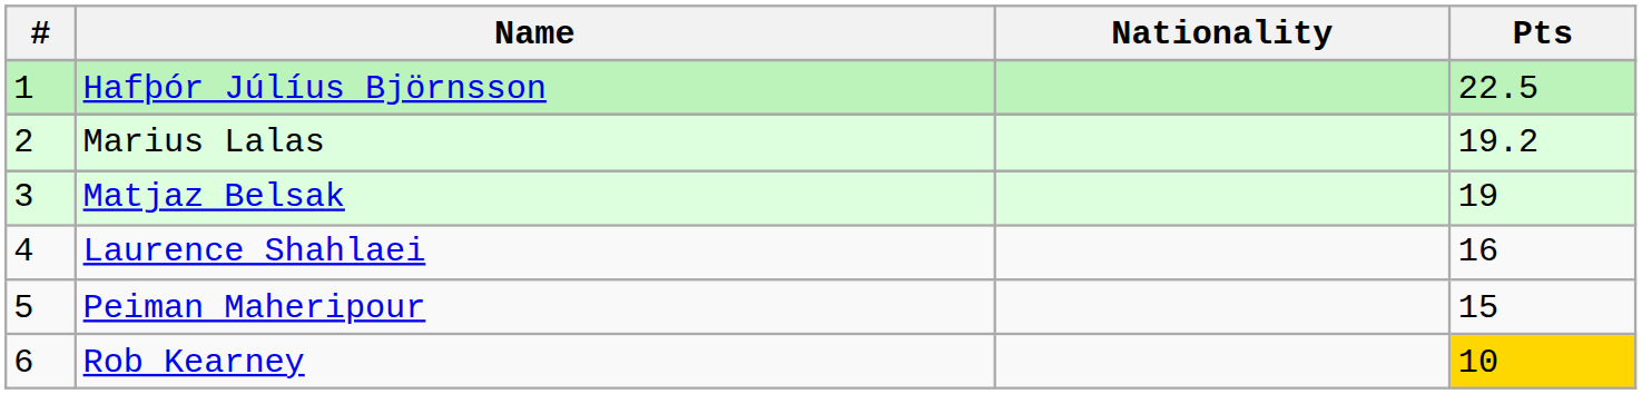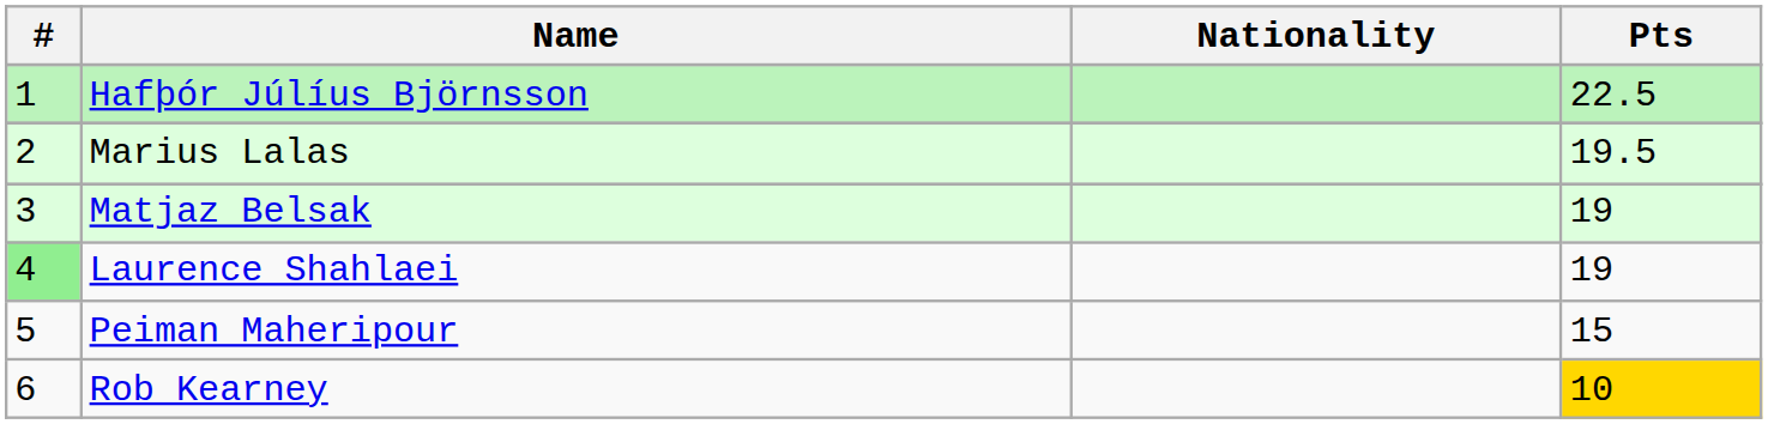Marius Lalas | Pts: 19.2 -> 19.5
Laurence Shahlaei | #: no background -> lightgreen background
Laurence Shahlaei | Pts: 16 -> 19
